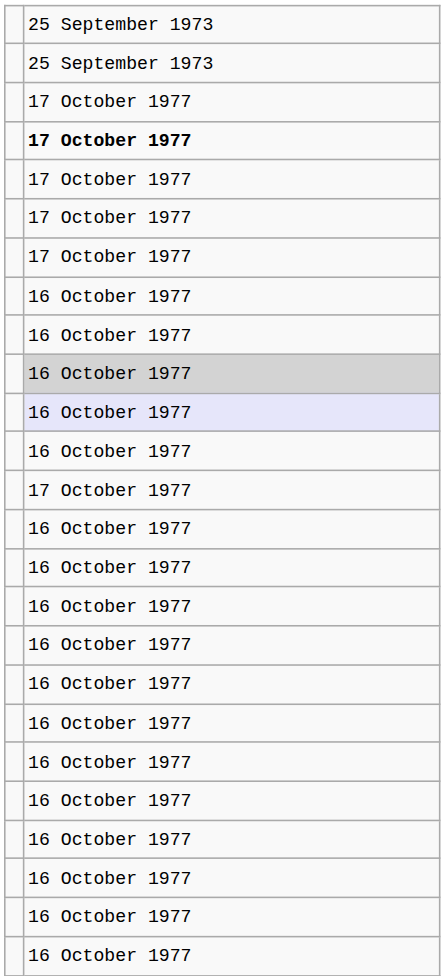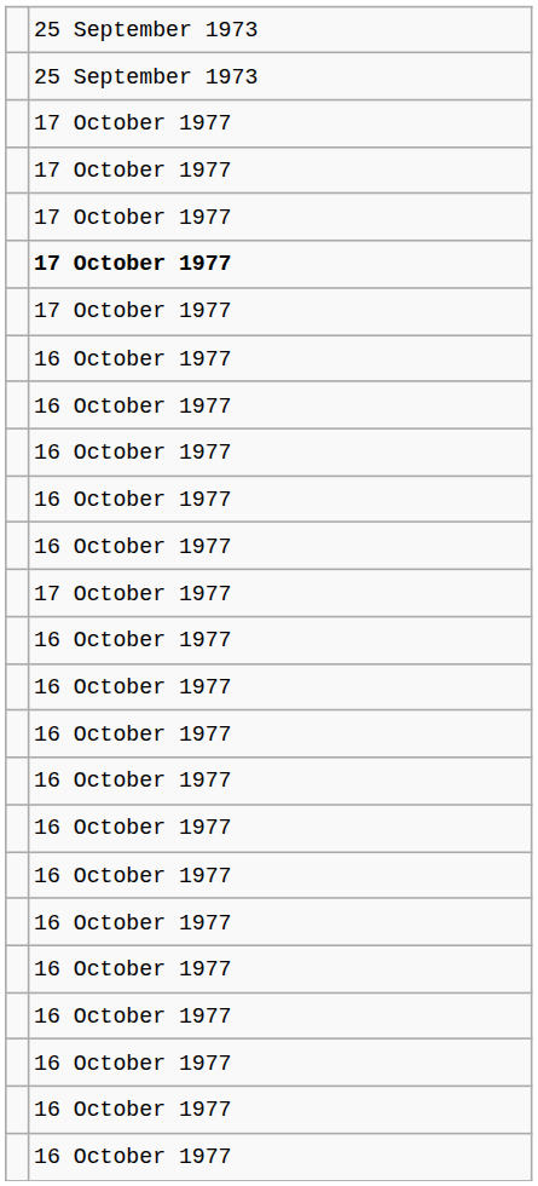row 4 | column 2: bold -> normal
row 6 | column 2: normal -> bold
row 10 | column 2: lightgrey background -> no background
row 11 | column 2: lavender background -> no background
